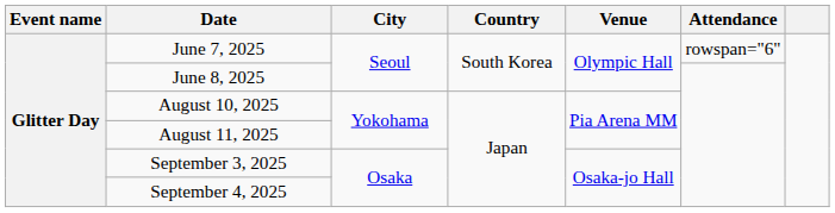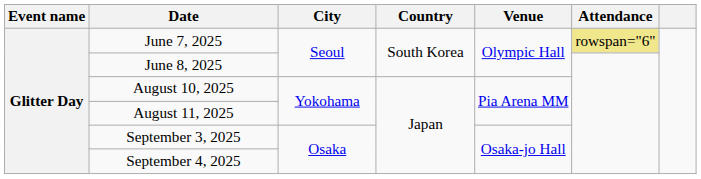June 7, 2025 | Attendance: no background -> khaki background
